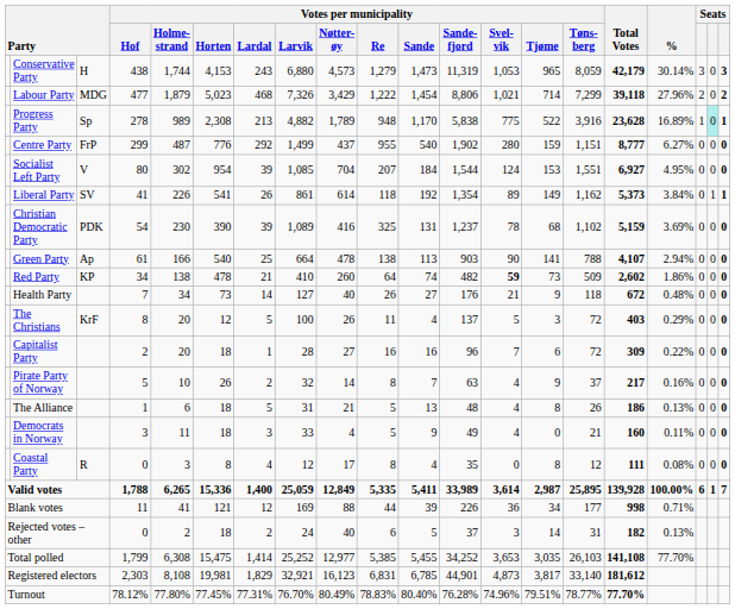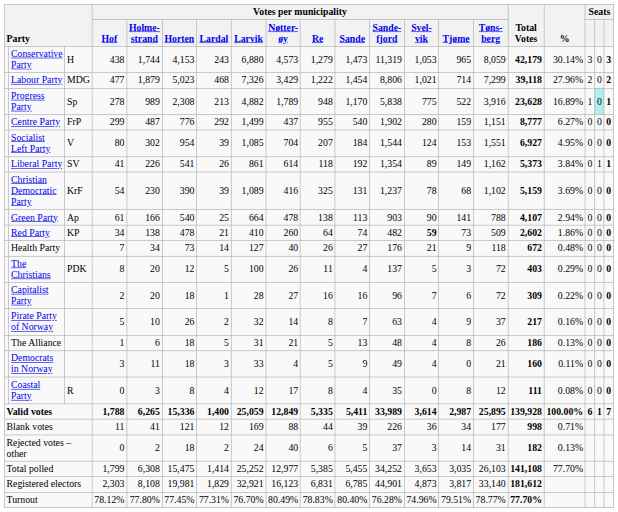Christian Democratic Party | column 3: PDK -> KrF
The Christians | column 3: KrF -> PDK
